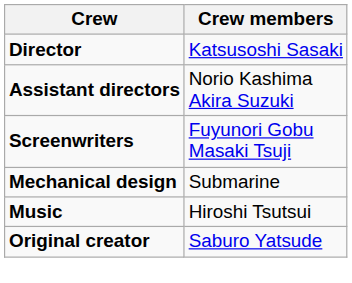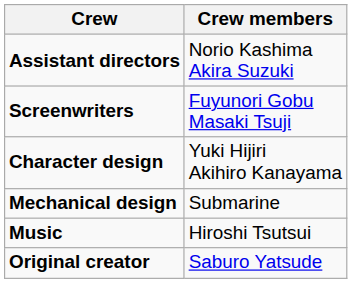- row: Director | Katsusoshi Sasaki
+ row: Character design | Yuki Hijiri Akihiro Kanayama
